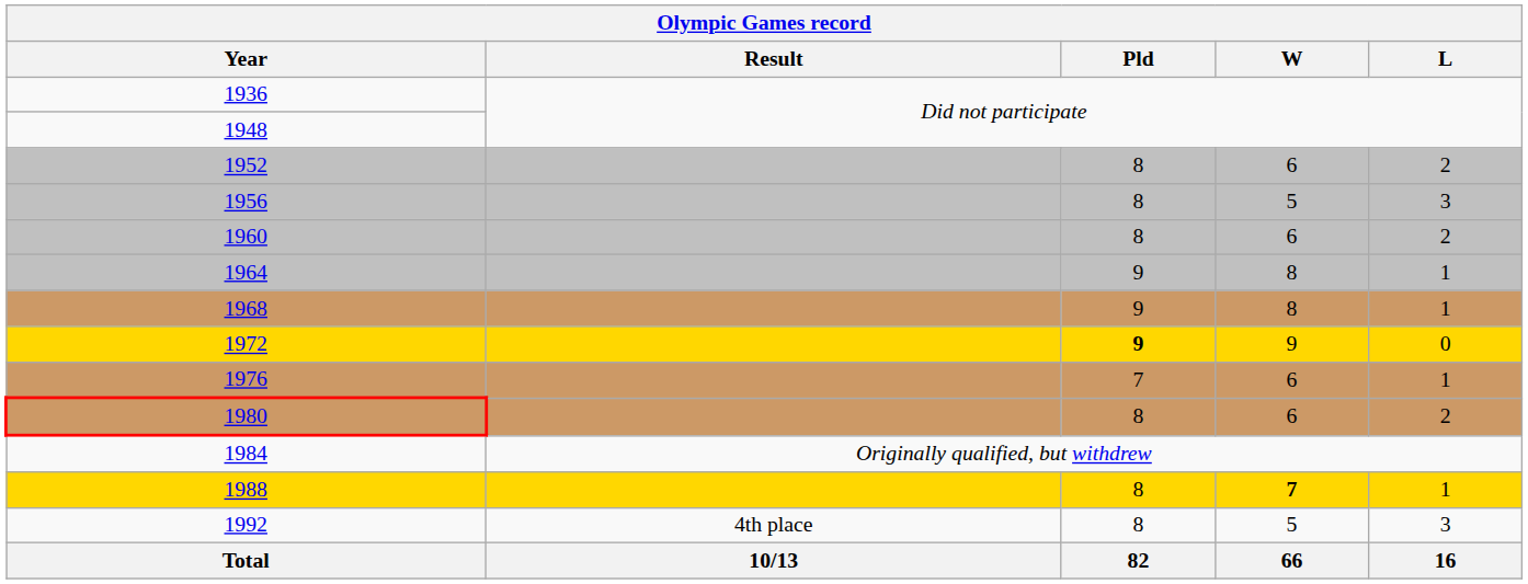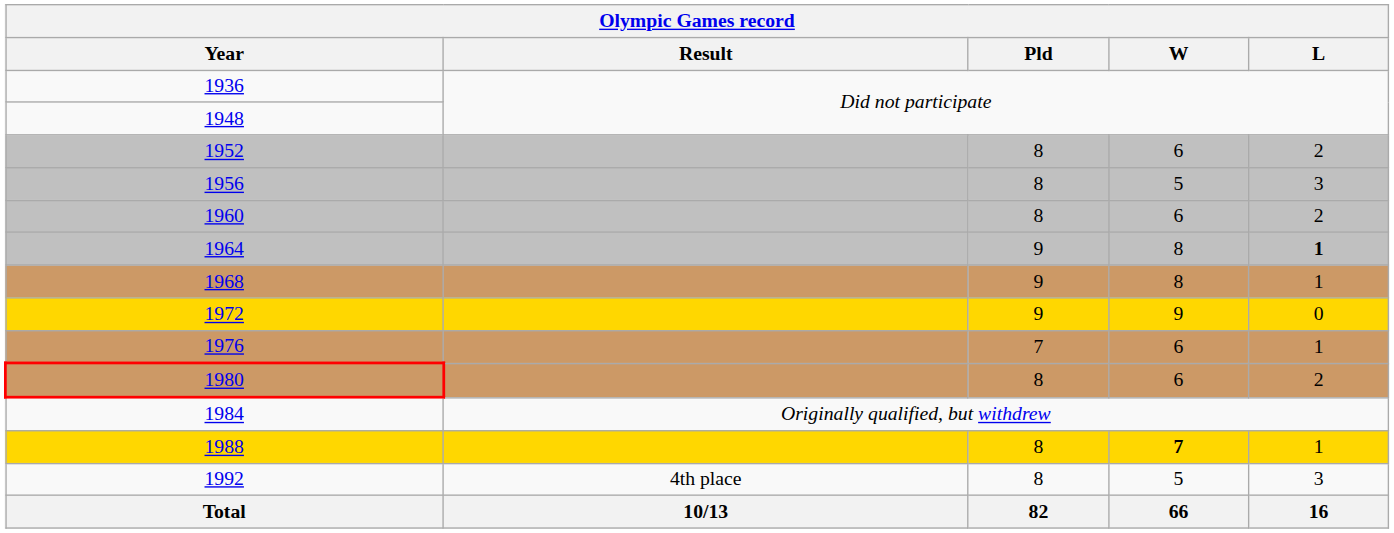1964 | L: normal -> bold
1972 | Pld: bold -> normal
